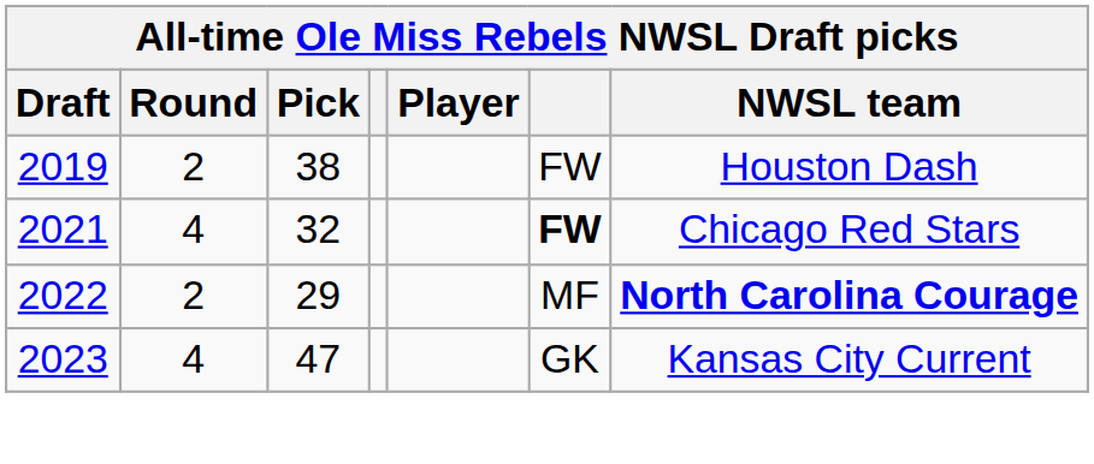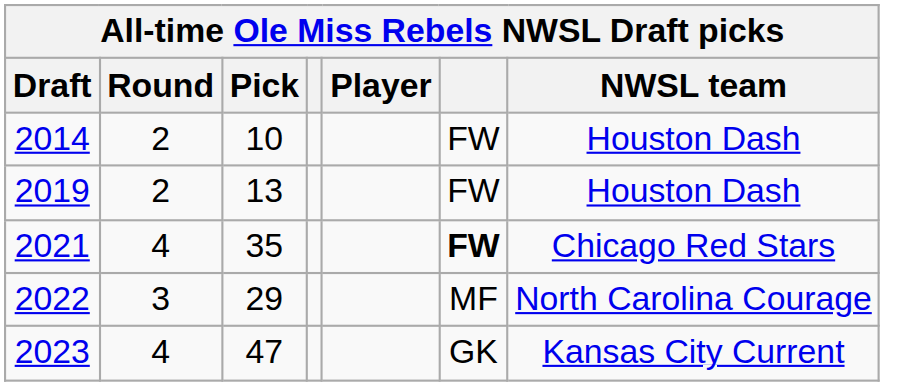+ row: 2014 | 2 | 10 | FW | Houston Dash
2019 | Pick: 38 -> 13
2021 | Pick: 32 -> 35
2022 | Round: 2 -> 3
2022 | NWSL team: bold -> normal
